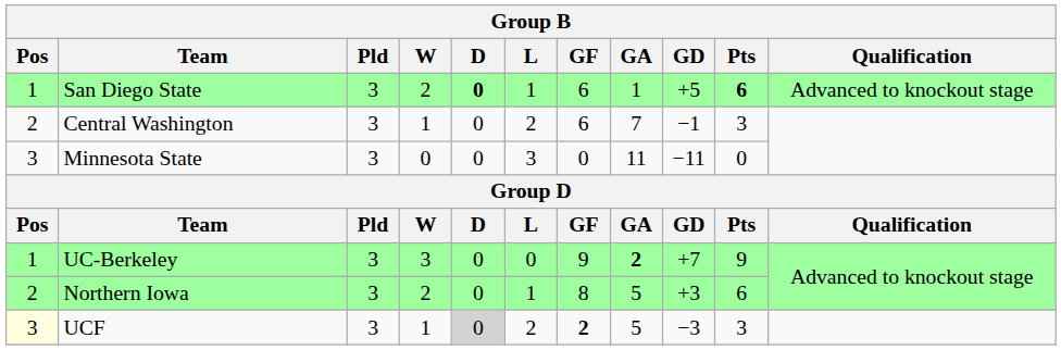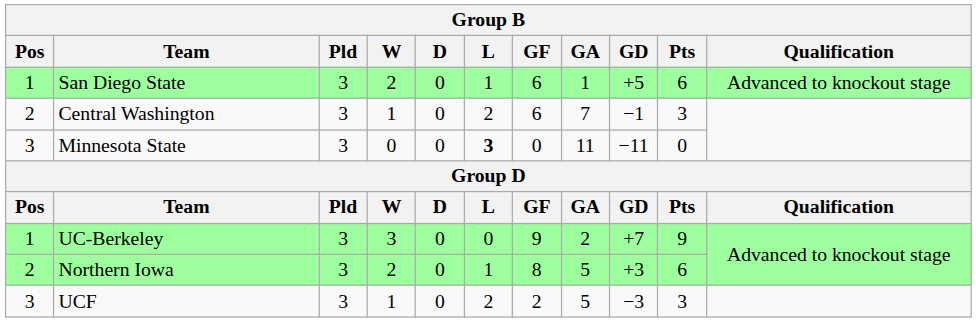San Diego State | D: bold -> normal
San Diego State | Pts: bold -> normal
Minnesota State | L: normal -> bold
UC-Berkeley | GA: bold -> normal
UCF | Pos: lightyellow background -> no background
UCF | D: lightgrey background -> no background
UCF | GF: bold -> normal
